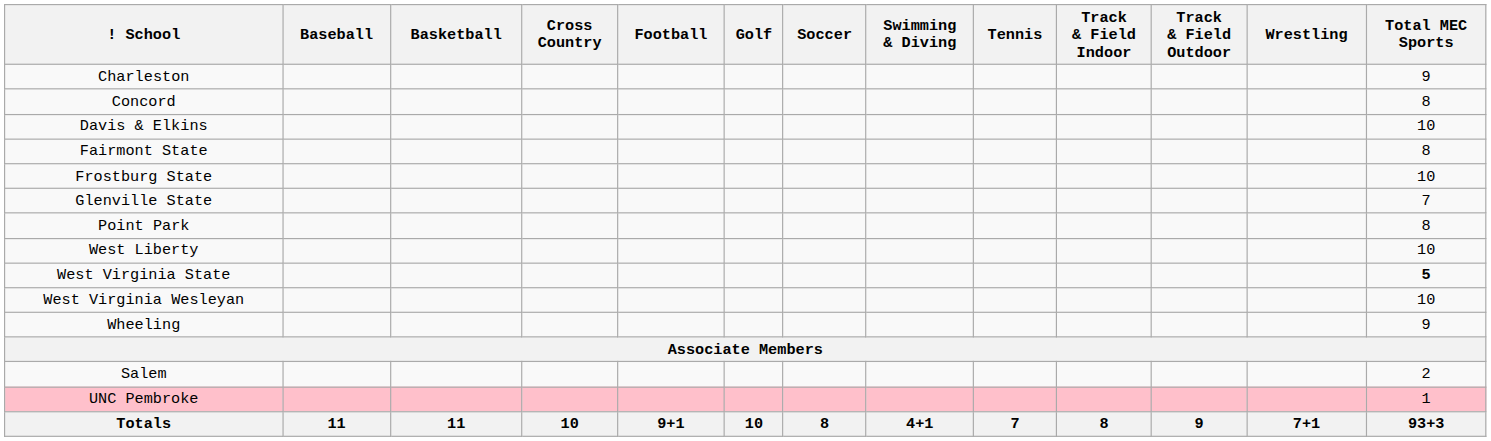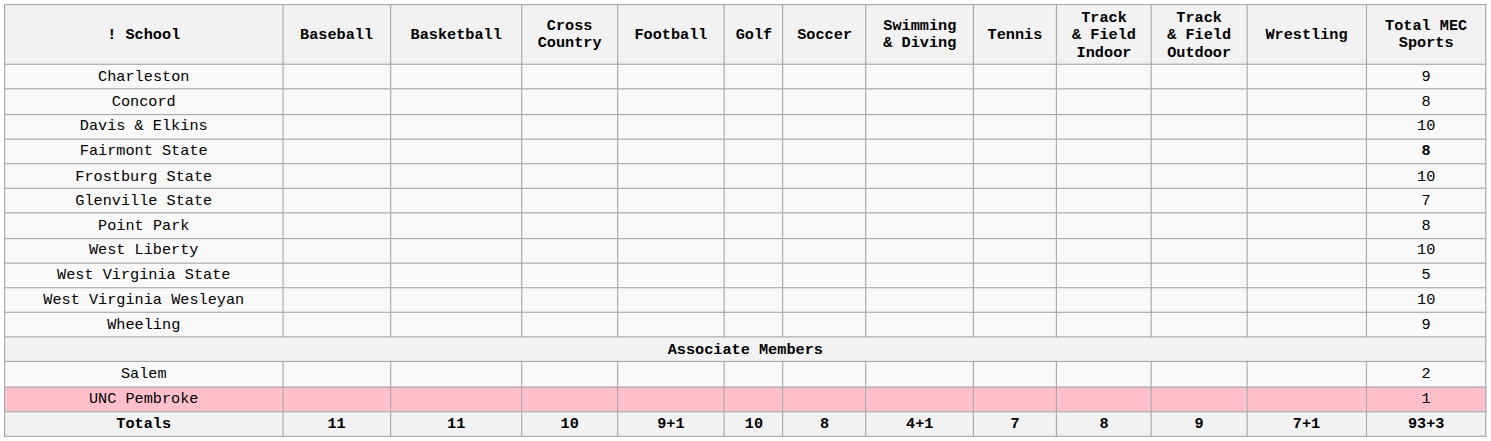Fairmont State | Total MEC Sports: normal -> bold
West Virginia State | Total MEC Sports: bold -> normal
